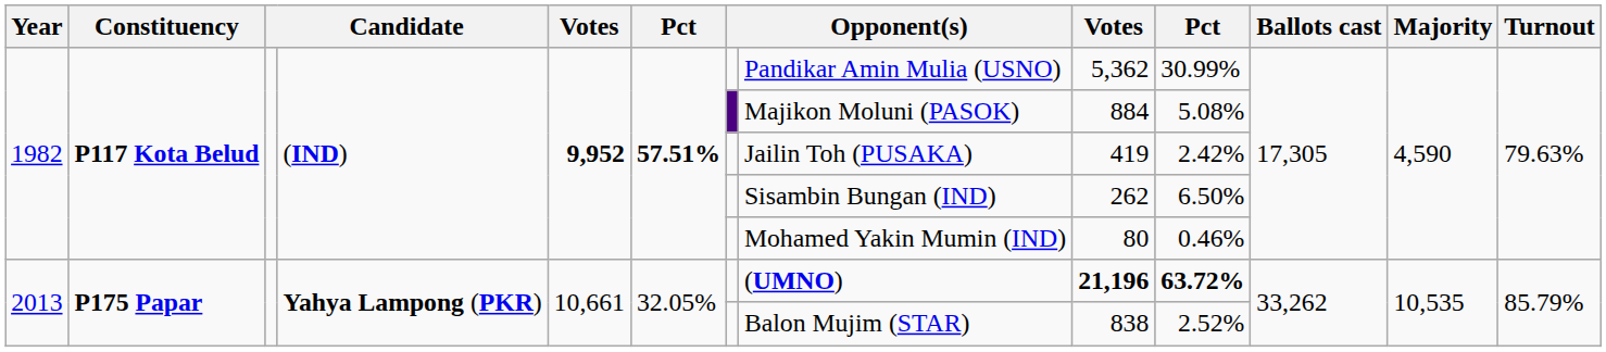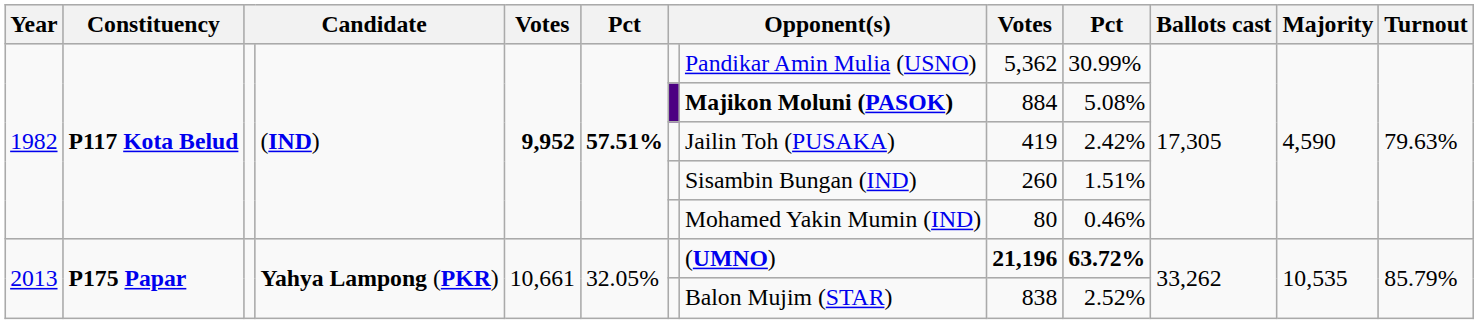row 3 | column 8: normal -> bold
row 5 | column 9: 262 -> 260
row 5 | column 10: 6.50% -> 1.51%
